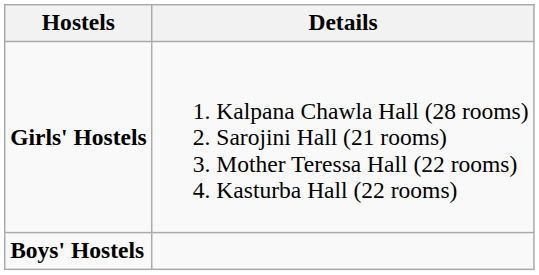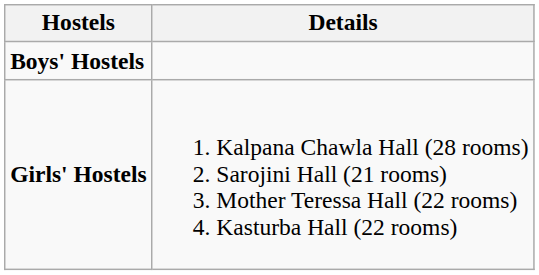rows swapped: Boys' Hostels <-> Girls' Hostels
